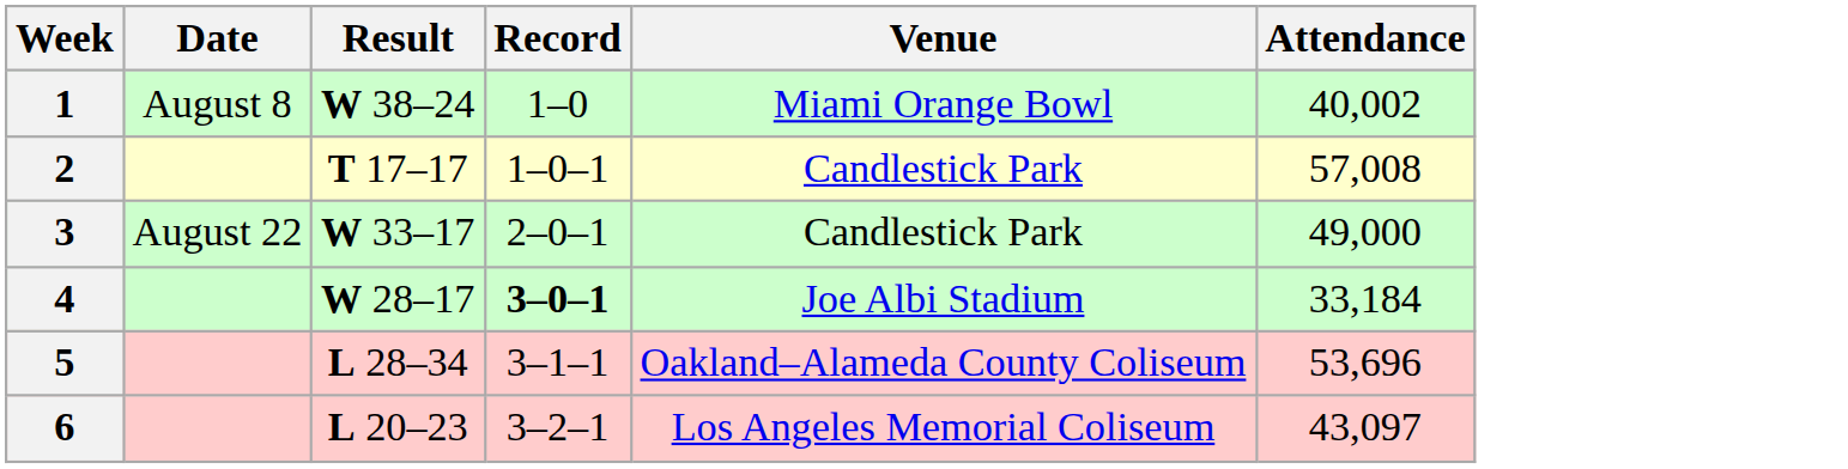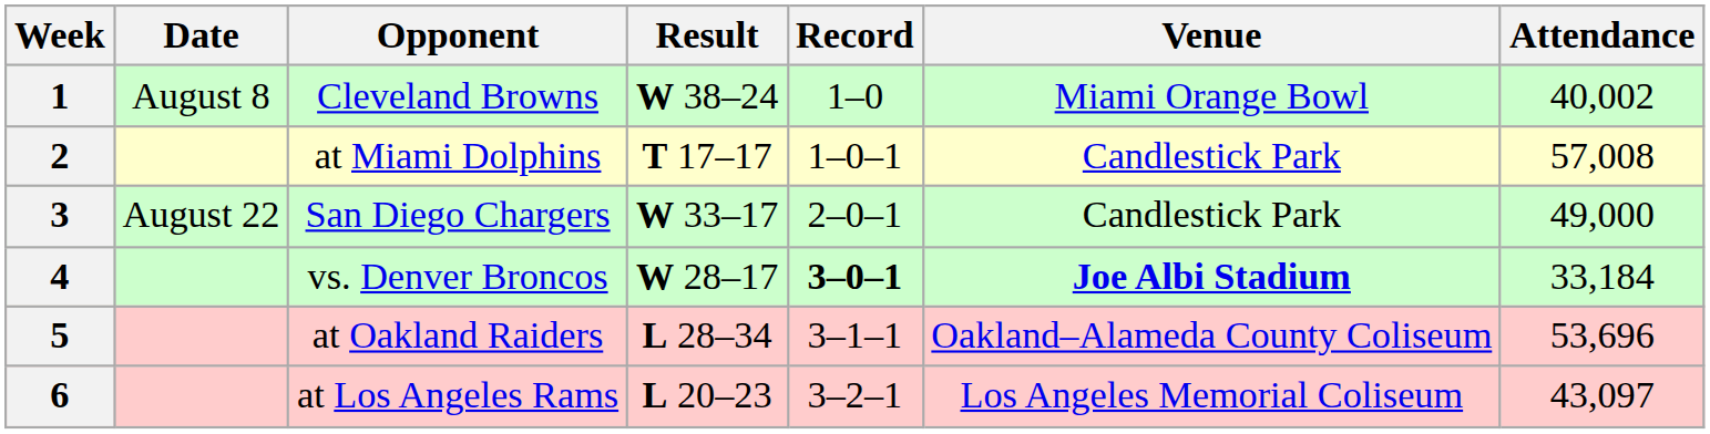+ column: Opponent | Cleveland Browns | at Miami Dolphins | San Diego Chargers | vs. Denver Broncos | at Oakland Raiders | at Los Angeles Rams
4 | Venue: normal -> bold
